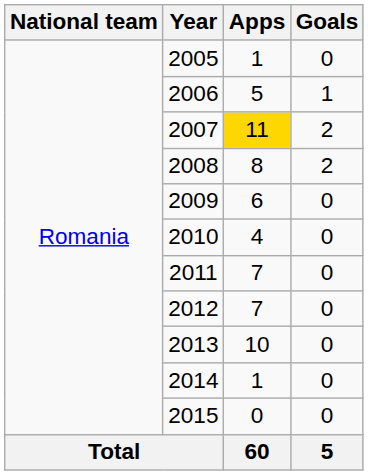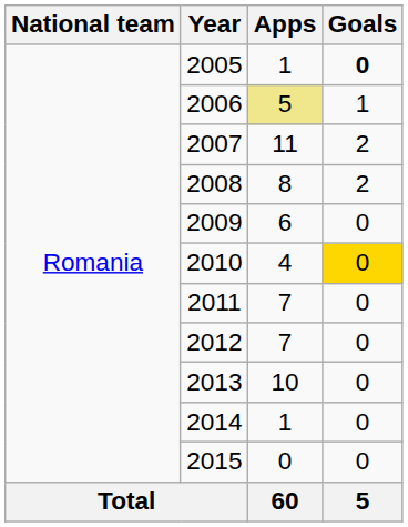2005 | Goals: normal -> bold
2006 | Apps: no background -> khaki background
2007 | Apps: gold background -> no background
2010 | Goals: no background -> gold background
